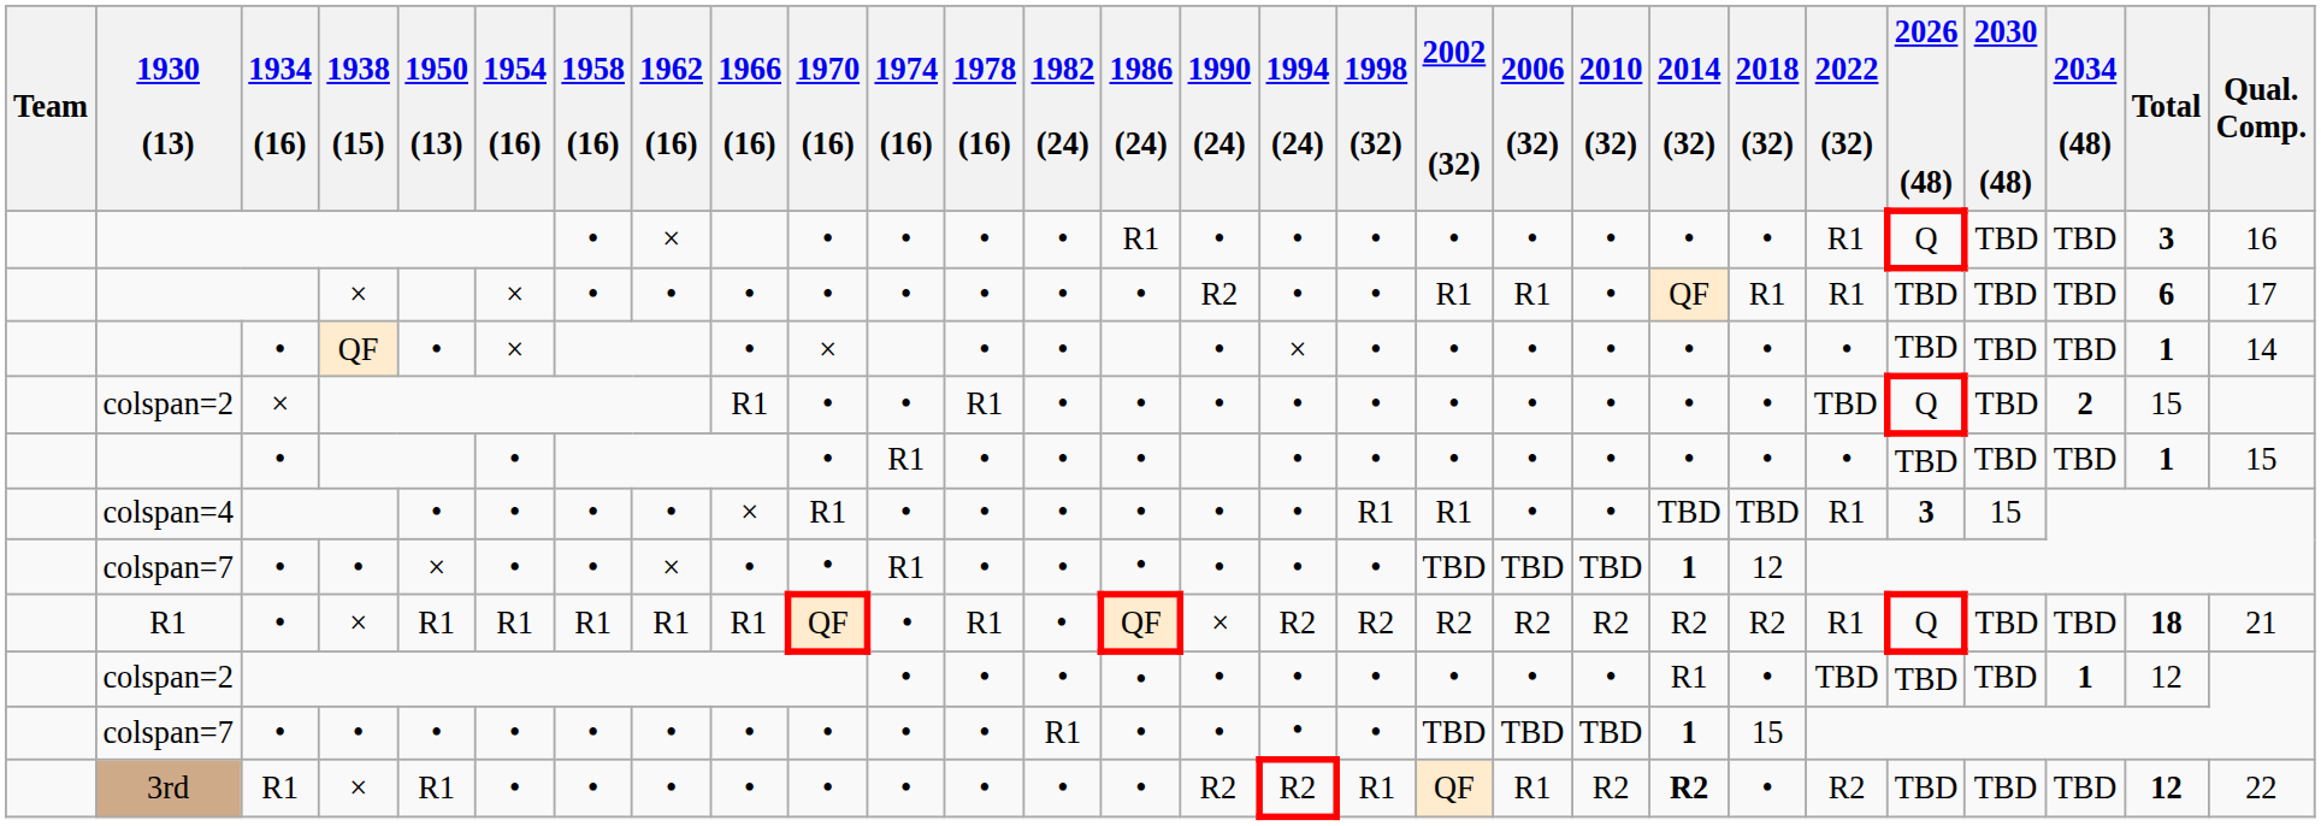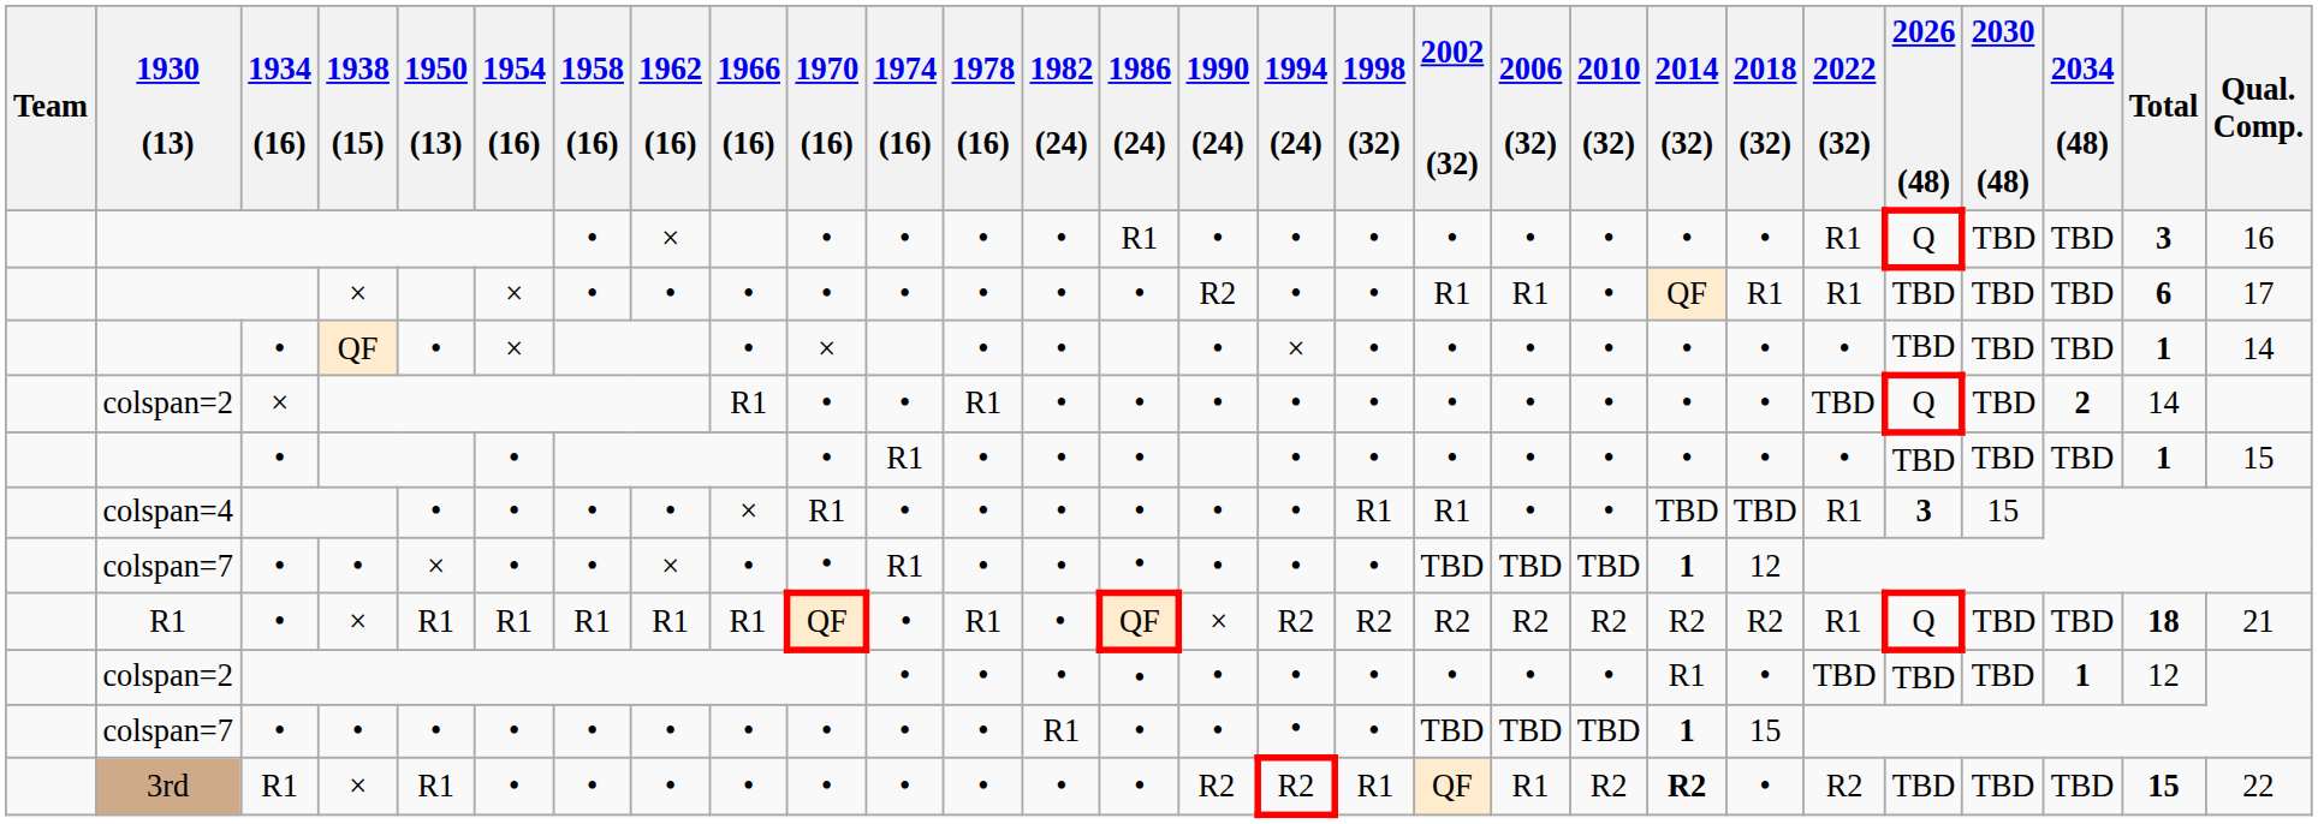colspan=2 / × | Total: 15 -> 14
3rd | Total: 12 -> 15
